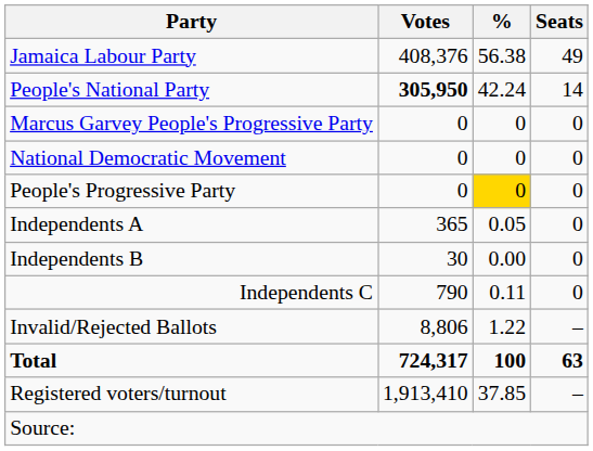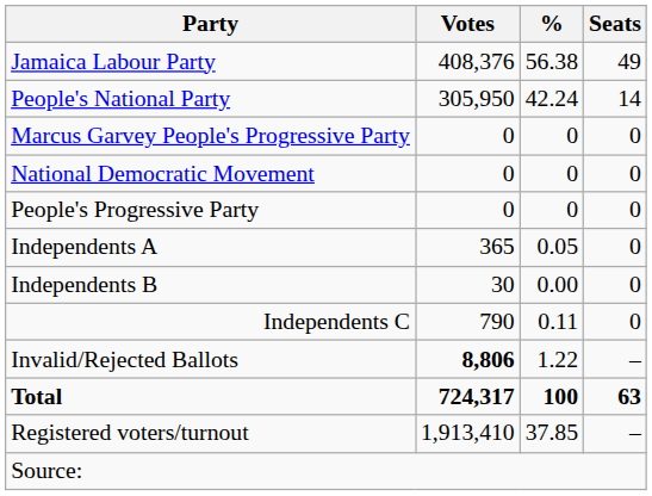People's National Party | Votes: bold -> normal
People's Progressive Party | %: gold background -> no background
Invalid/Rejected Ballots | Votes: normal -> bold
